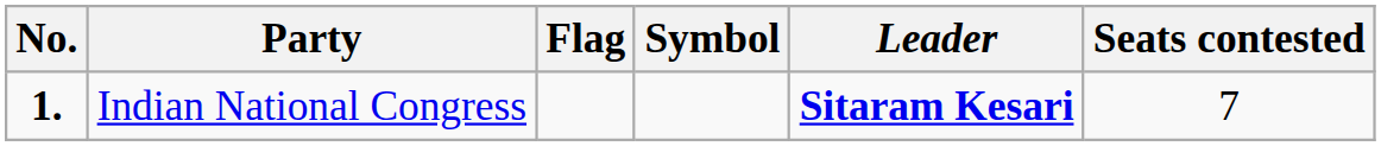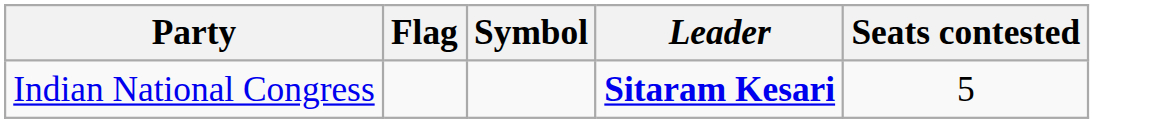- column: No. | 1.
Indian National Congress | Seats contested: 7 -> 5
